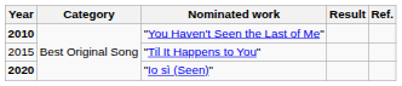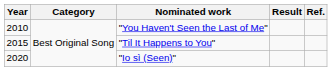"You Haven't Seen the Last of Me" | Year: bold -> normal
"Io sì (Seen)" | Year: bold -> normal
